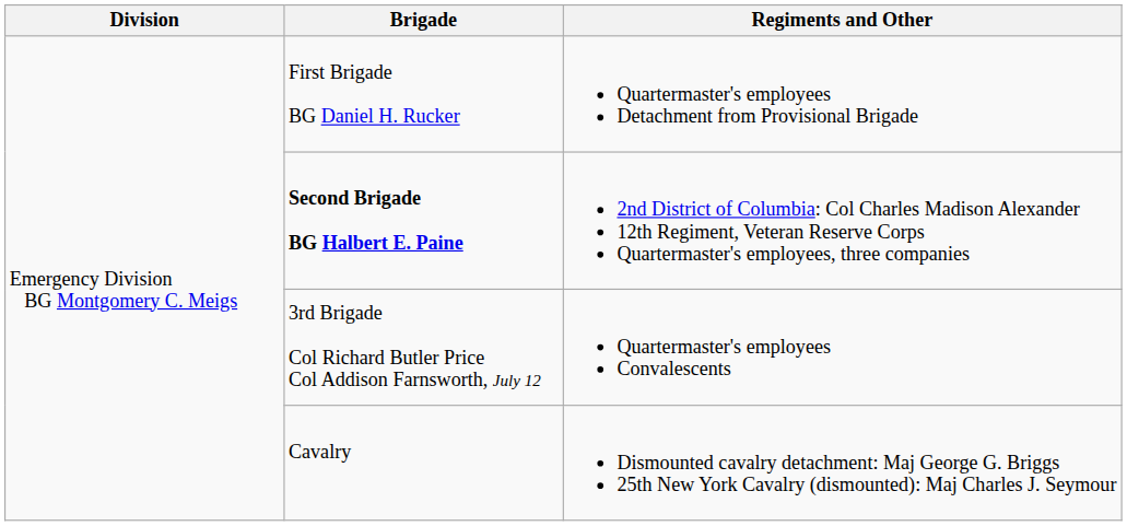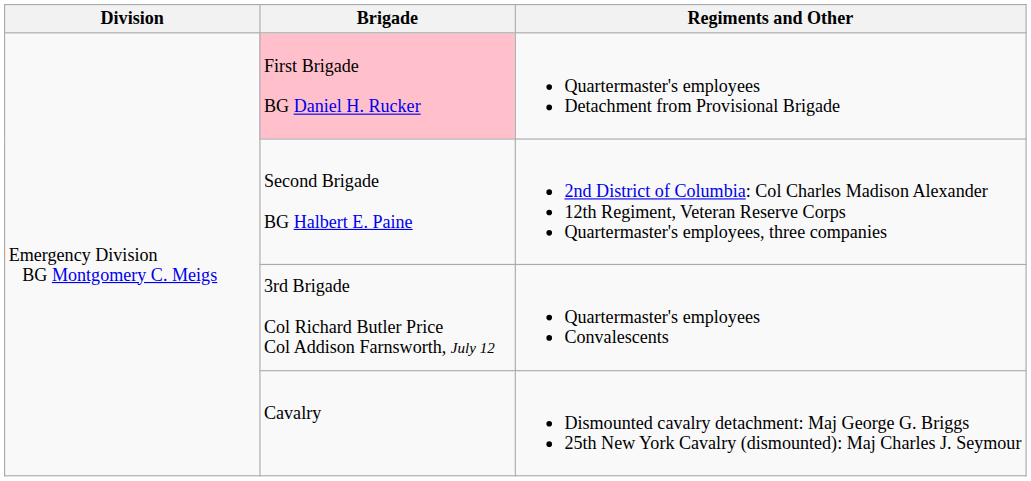First Brigade BG Daniel H. Rucker | Brigade: no background -> pink background
Second Brigade BG Halbert E. Paine | Brigade: bold -> normal
